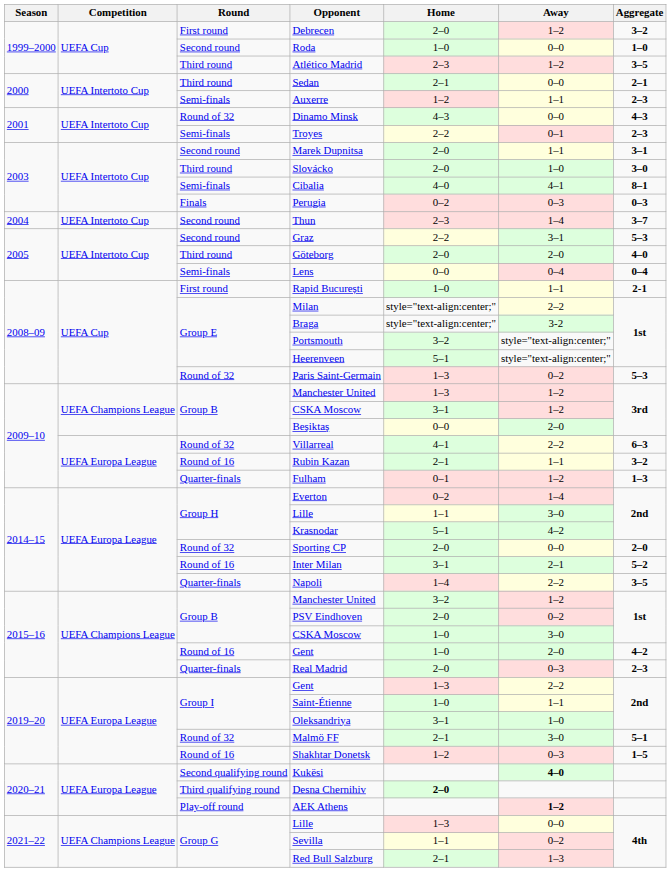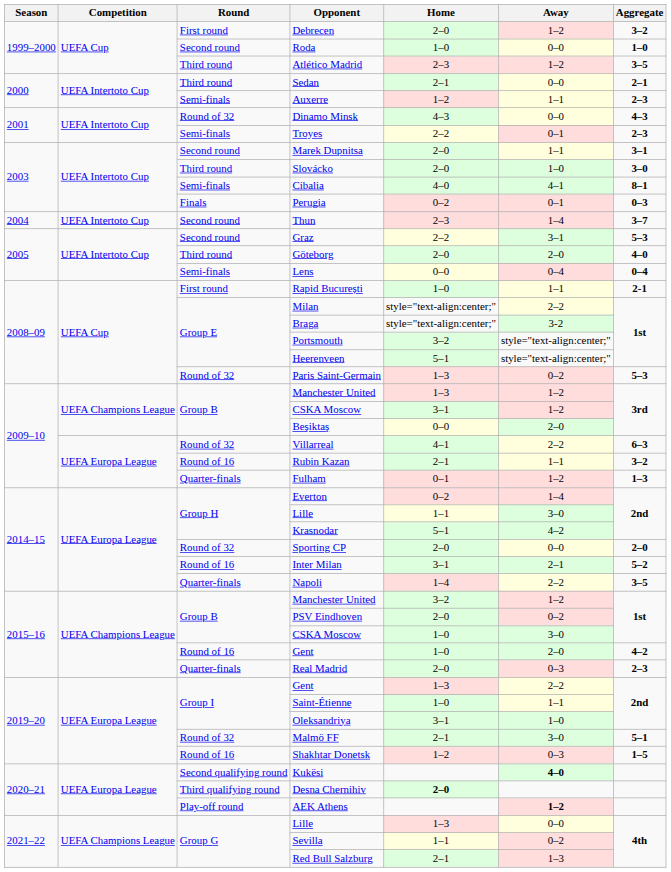Perugia | Away: 0–3 -> 0–1
